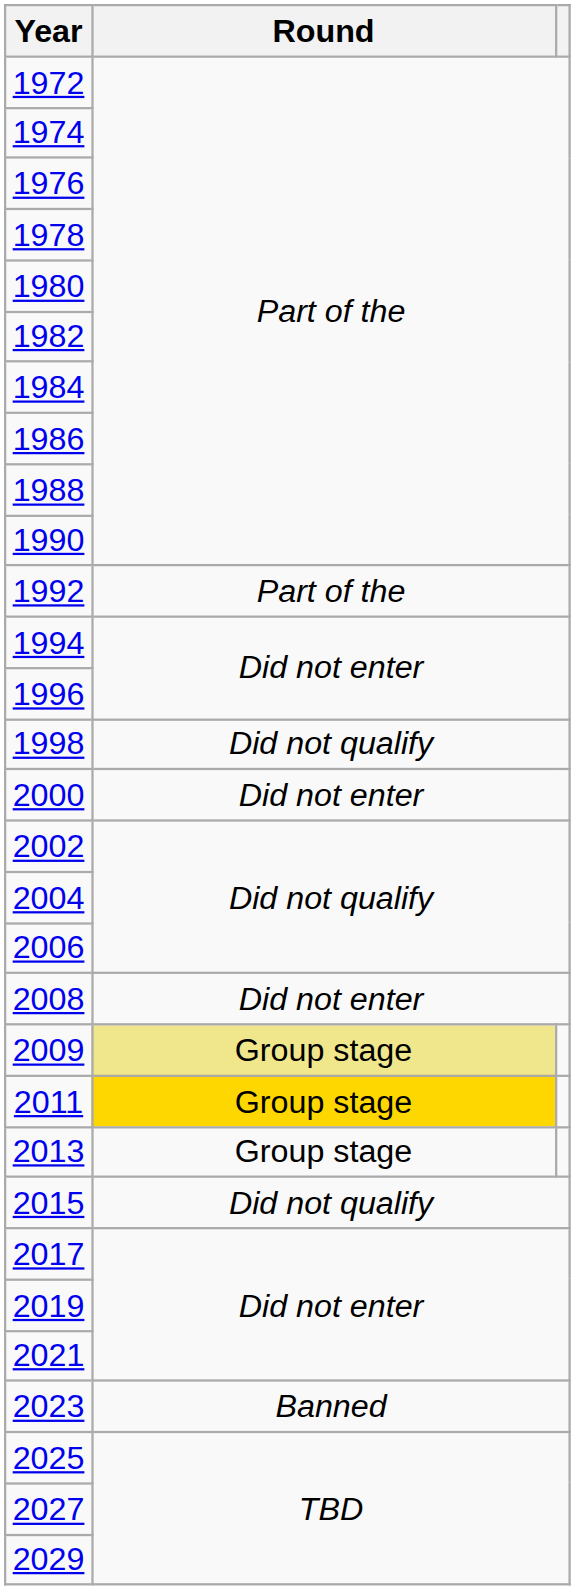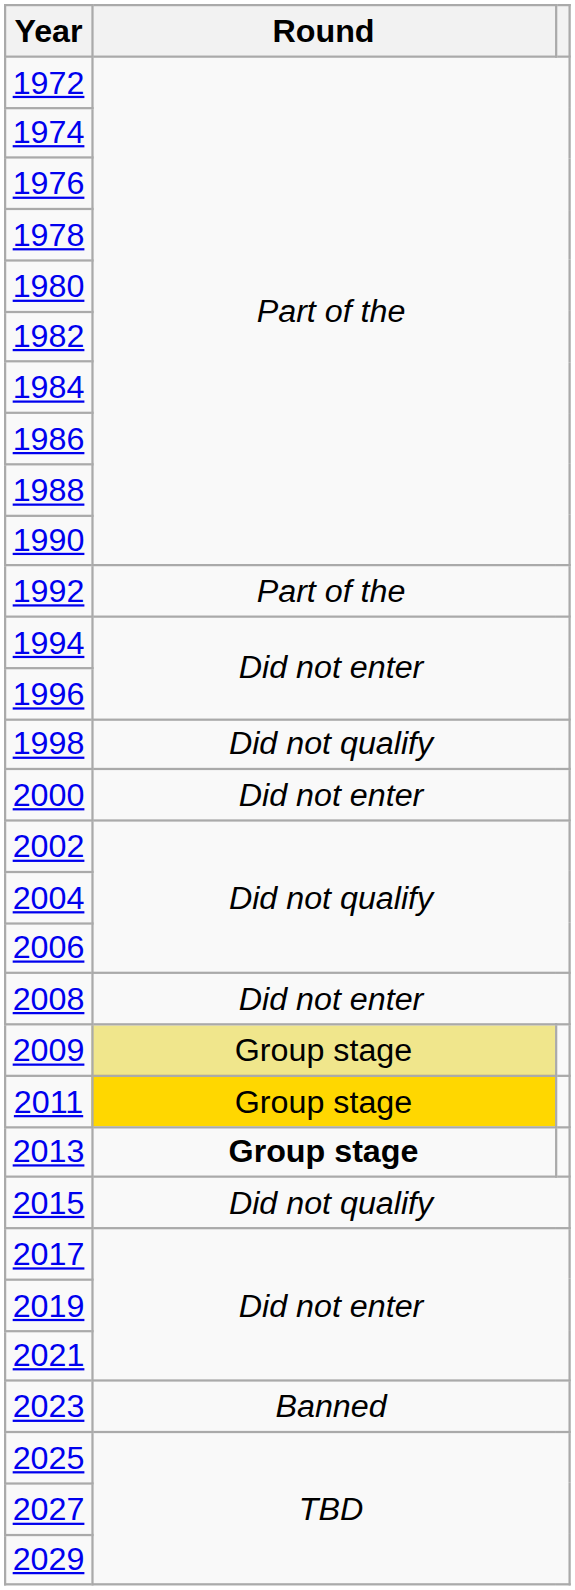2013 | Round: normal -> bold
